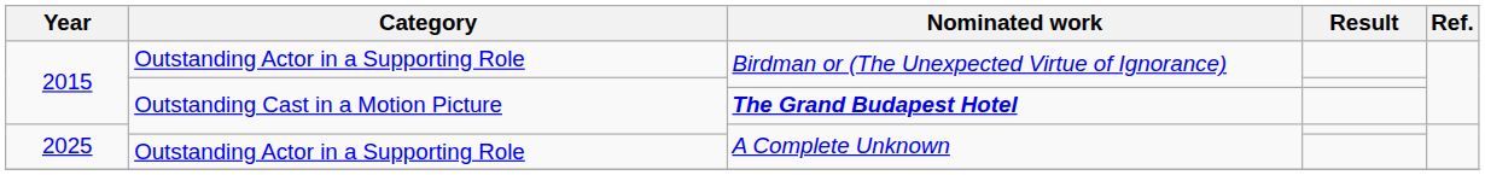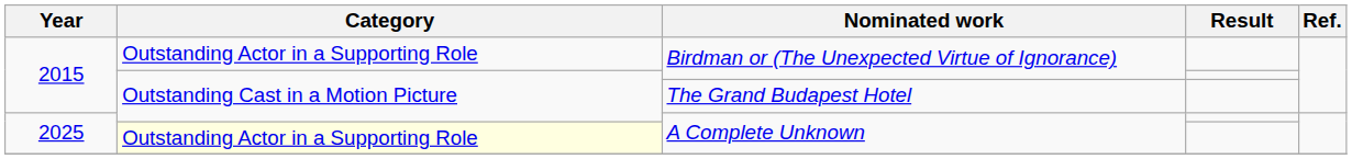The Grand Budapest Hotel | Nominated work: bold -> normal
Outstanding Actor in a Supporting Role / A Complete Unknown | Category: no background -> lightyellow background
